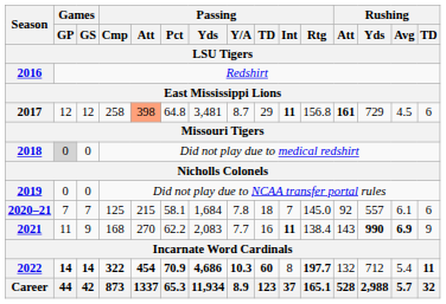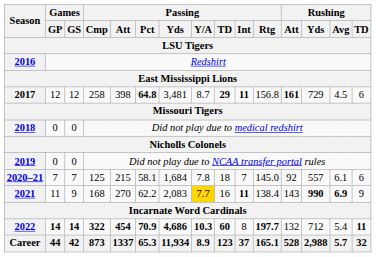2017 | Passing / Att: lightsalmon background -> no background
2017 | Passing / Pct: normal -> bold
2017 | Passing / TD: normal -> bold
2018 | Games / GP: lightgrey background -> no background
2021 | Passing / Y/A: no background -> gold background
